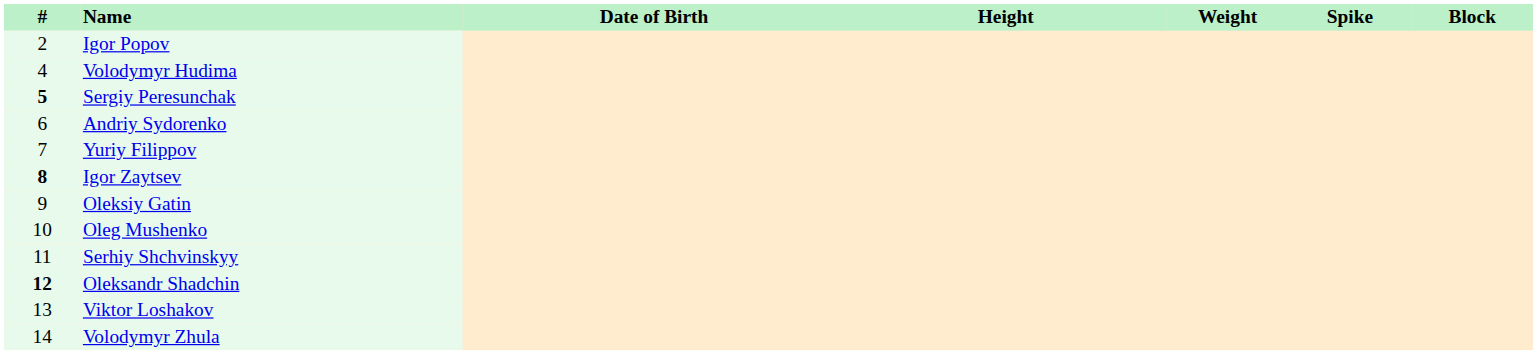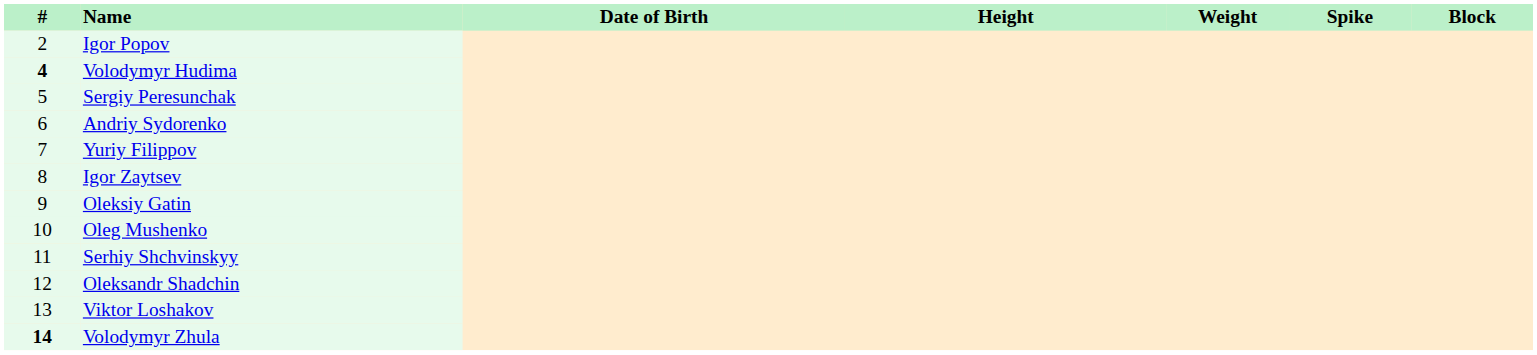Volodymyr Hudima | #: normal -> bold
Sergiy Peresunchak | #: bold -> normal
Igor Zaytsev | #: bold -> normal
Oleksandr Shadchin | #: bold -> normal
Volodymyr Zhula | #: normal -> bold
